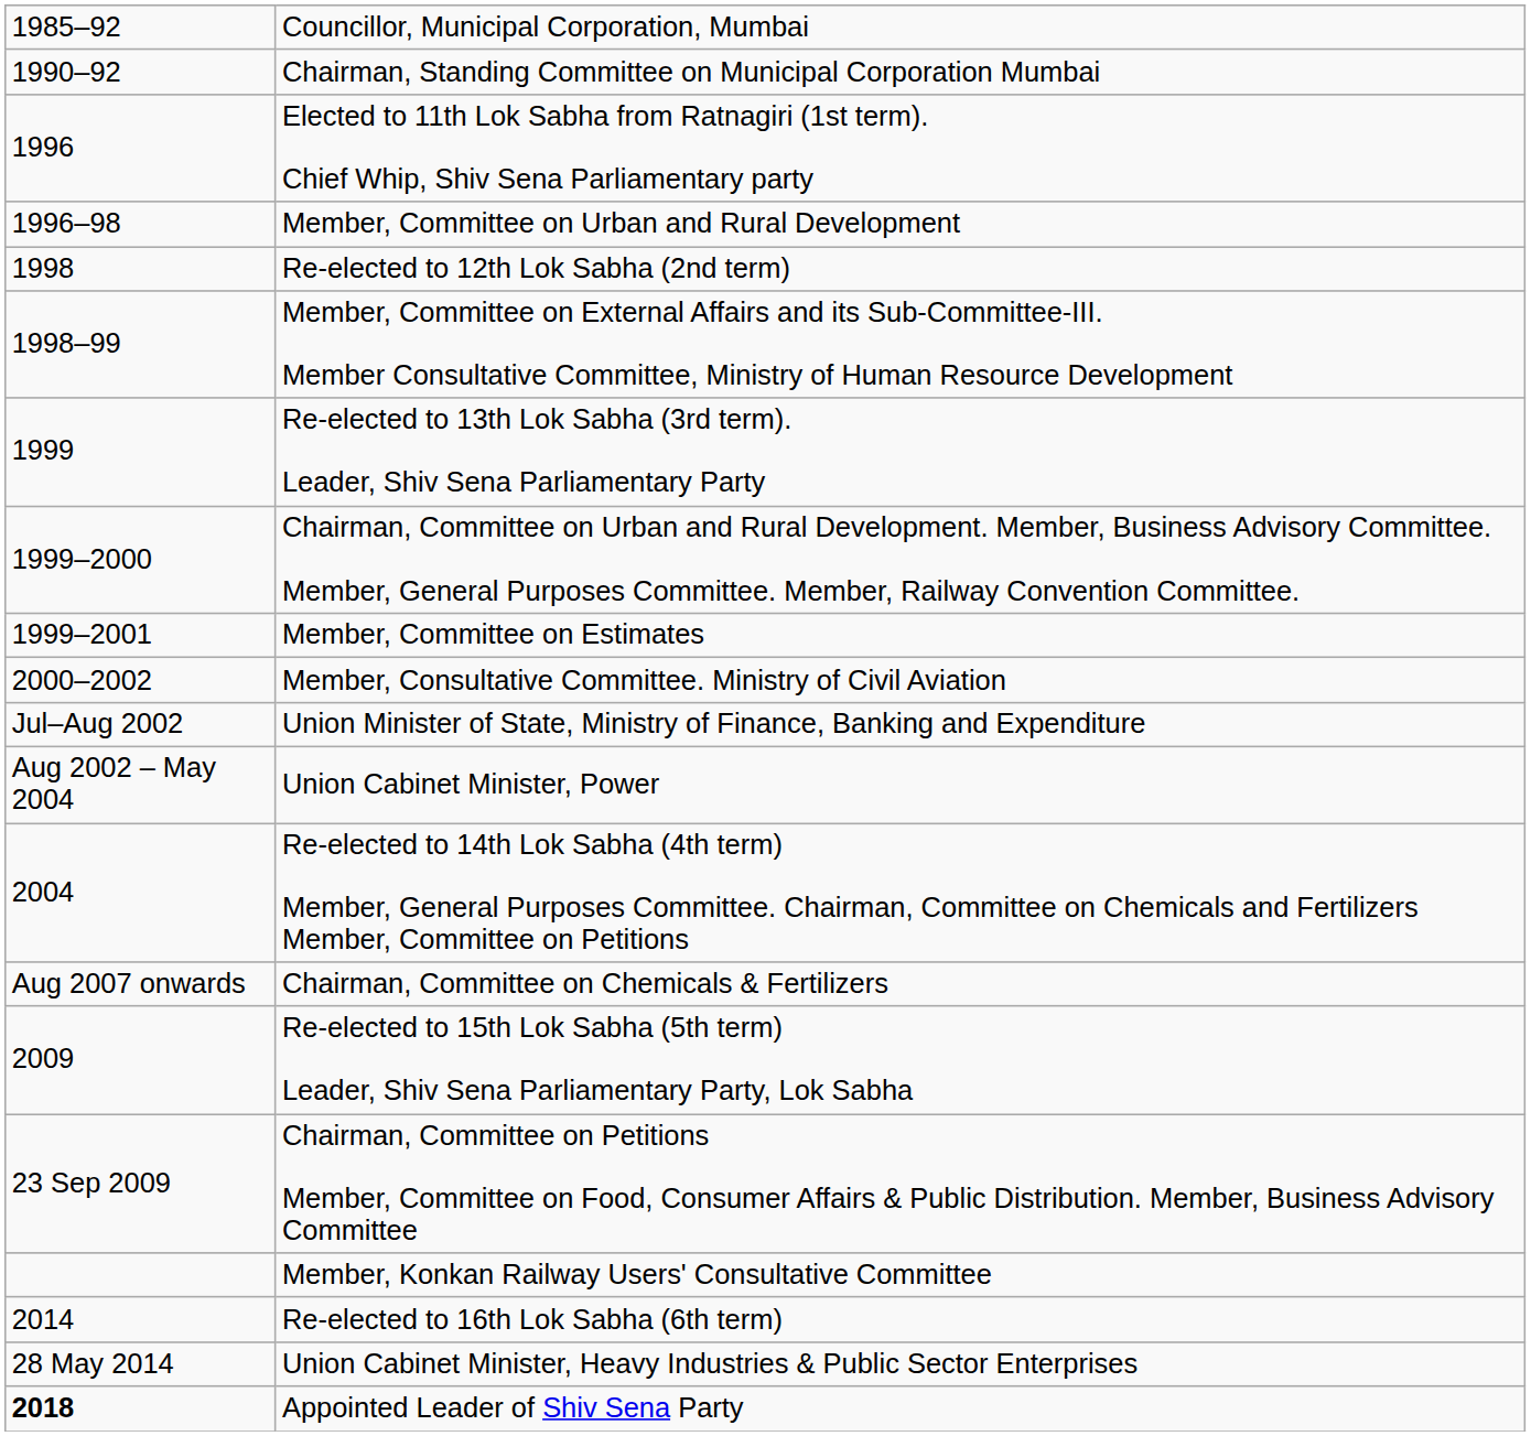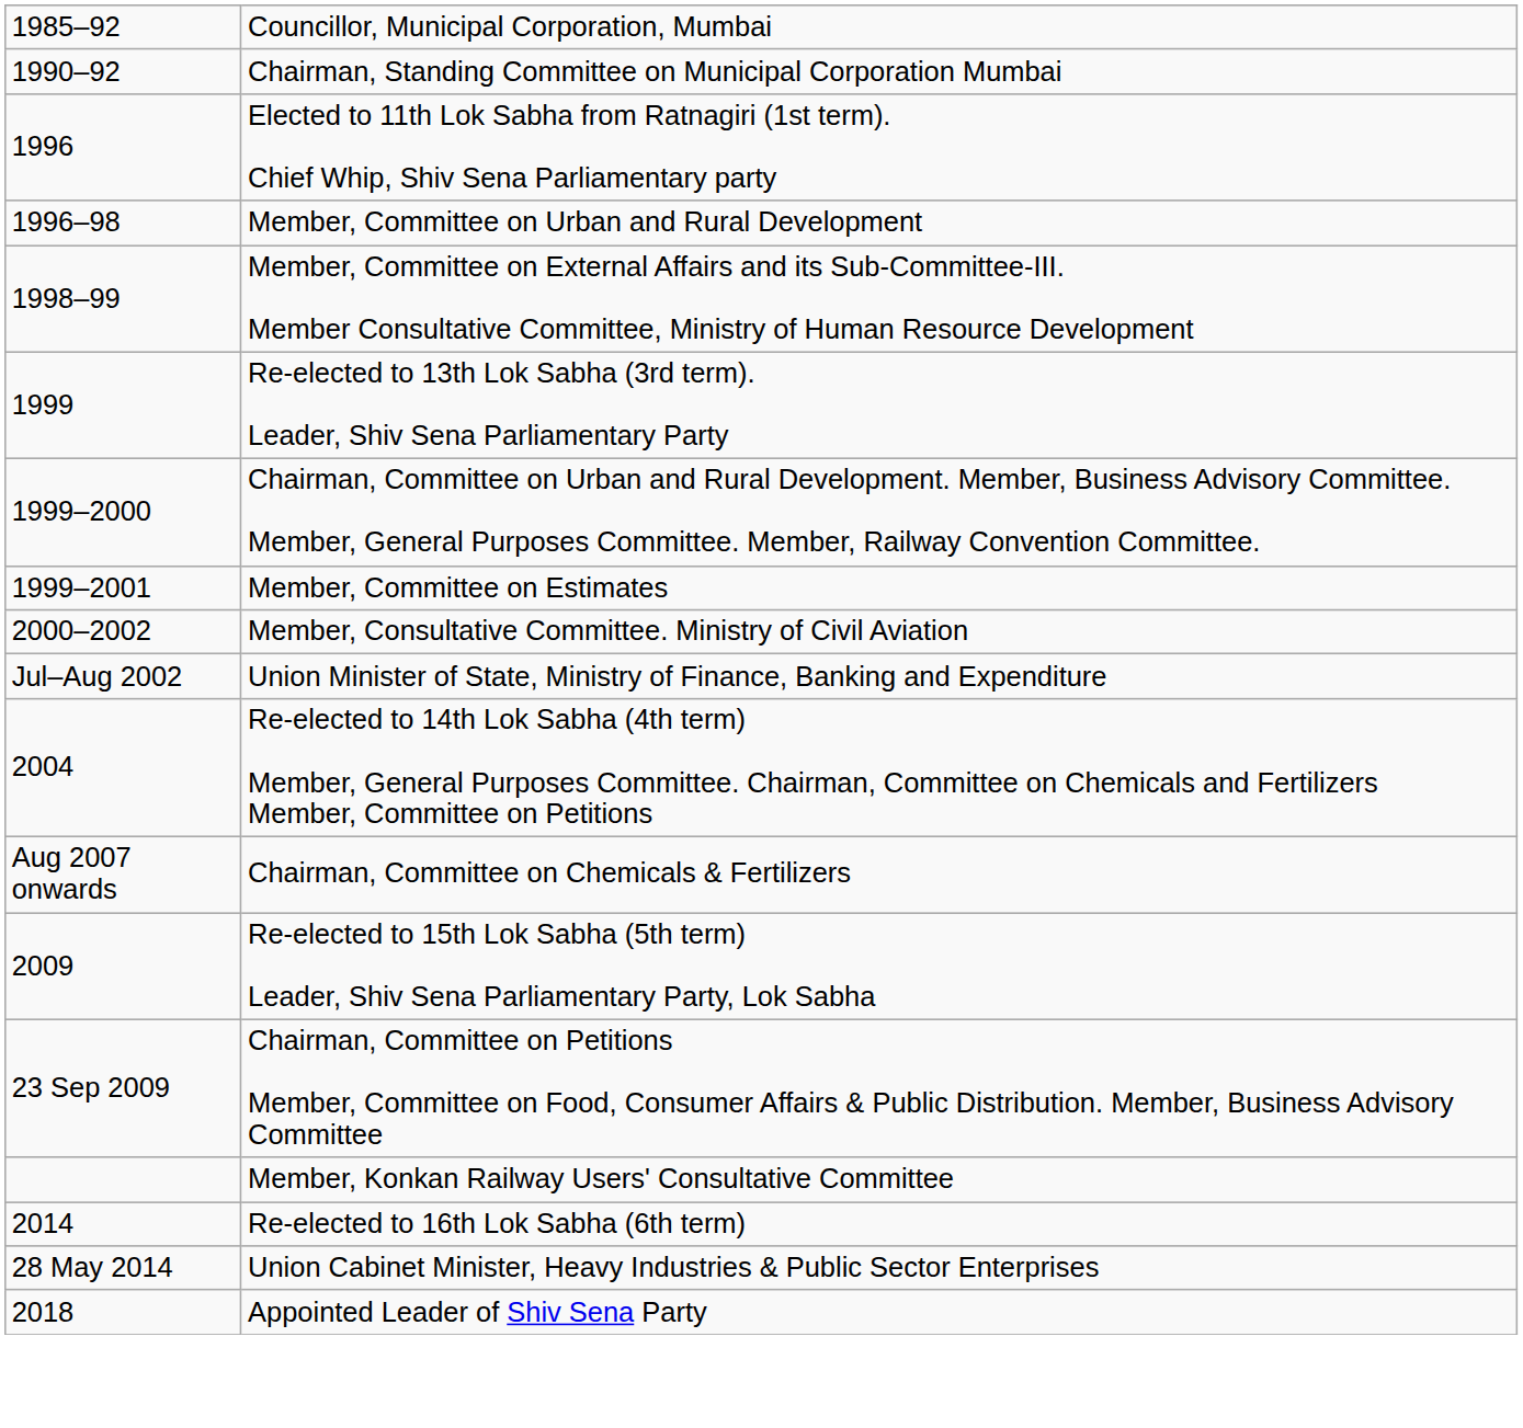- row: 1998 | Re-elected to 12th Lok Sabha (2nd term)
- row: Aug 2002 – May 2004 | Union Cabinet Minister, Power
Appointed Leader of Shiv Sena Party | column 1: bold -> normal
